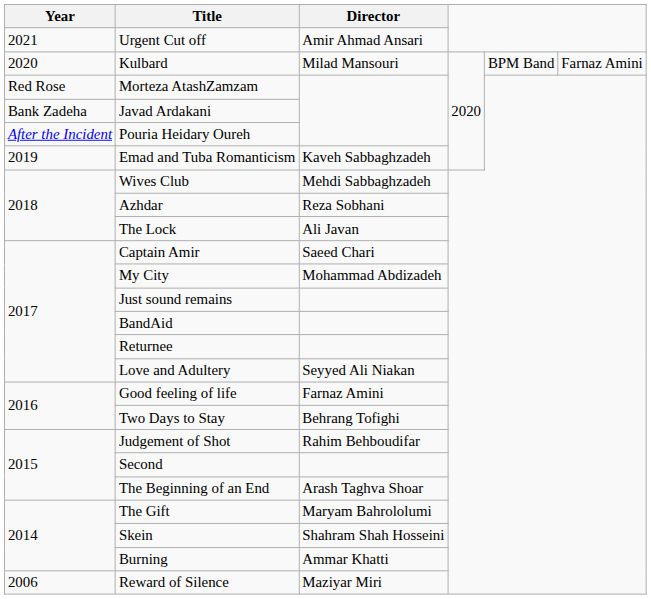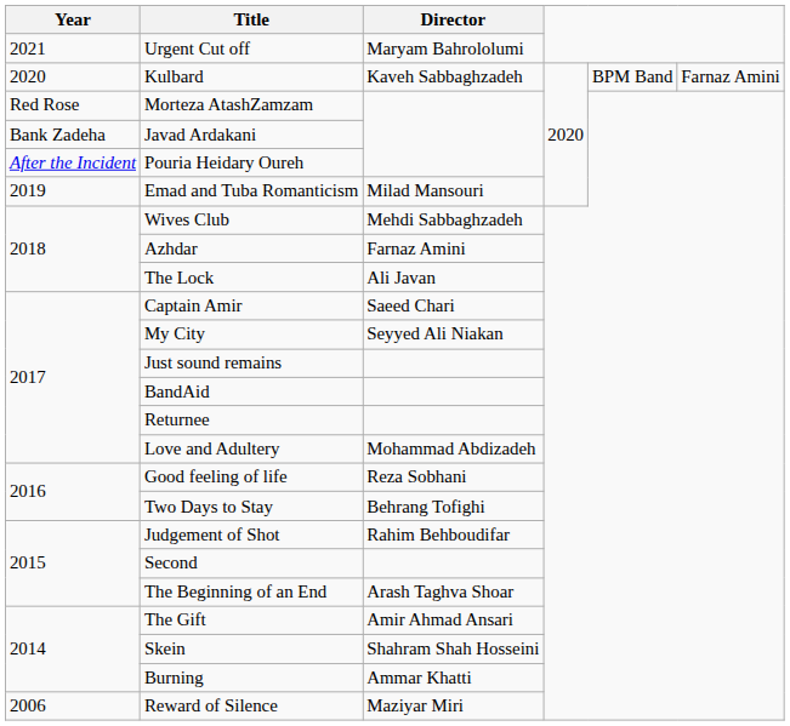Urgent Cut off | Director: Amir Ahmad Ansari -> Maryam Bahrololumi
Kulbard | Director: Milad Mansouri -> Kaveh Sabbaghzadeh
Emad and Tuba Romanticism | Director: Kaveh Sabbaghzadeh -> Milad Mansouri
Azhdar | Director: Reza Sobhani -> Farnaz Amini
My City | Director: Mohammad Abdizadeh -> Seyyed Ali Niakan
Love and Adultery | Director: Seyyed Ali Niakan -> Mohammad Abdizadeh
Good feeling of life | Director: Farnaz Amini -> Reza Sobhani
The Gift | Director: Maryam Bahrololumi -> Amir Ahmad Ansari
